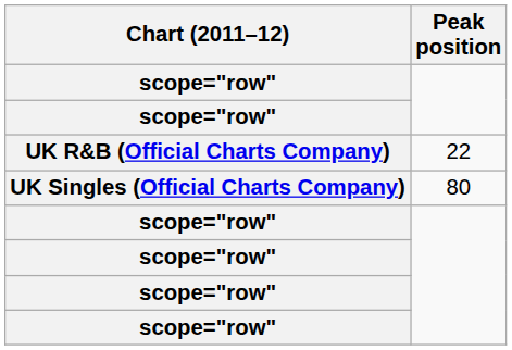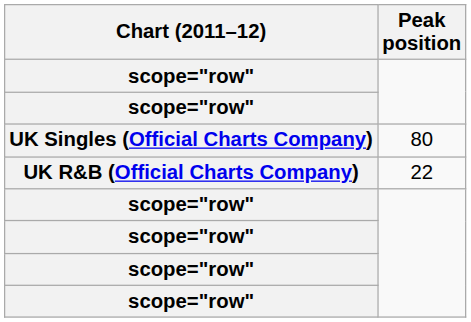rows swapped: UK R&B (Official Charts Company) <-> UK Singles (Official Charts Company)
